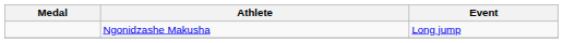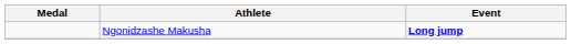Ngonidzashe Makusha | Event: normal -> bold
